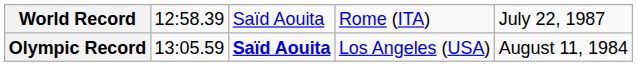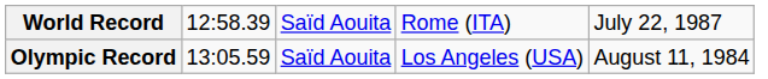Olympic Record | column 3: bold -> normal
